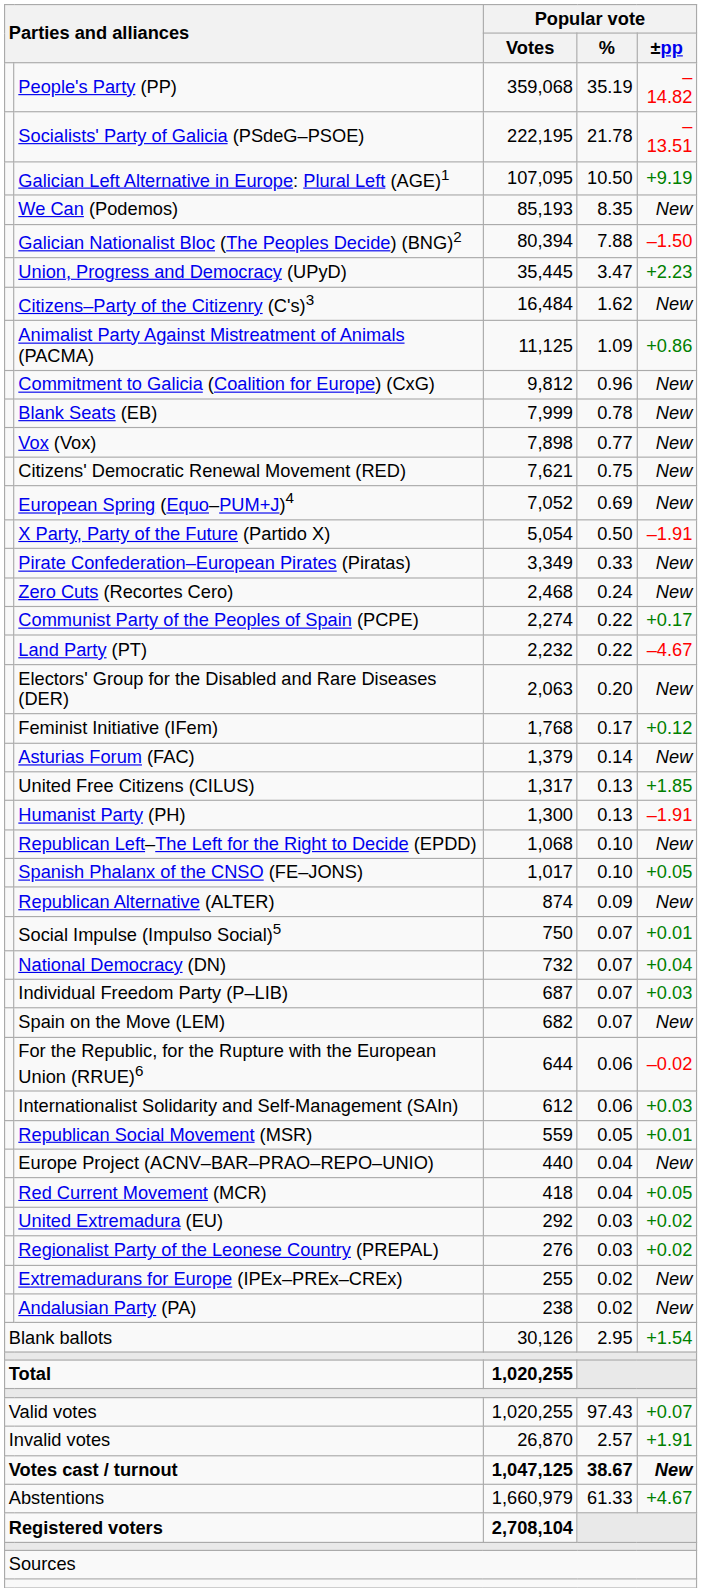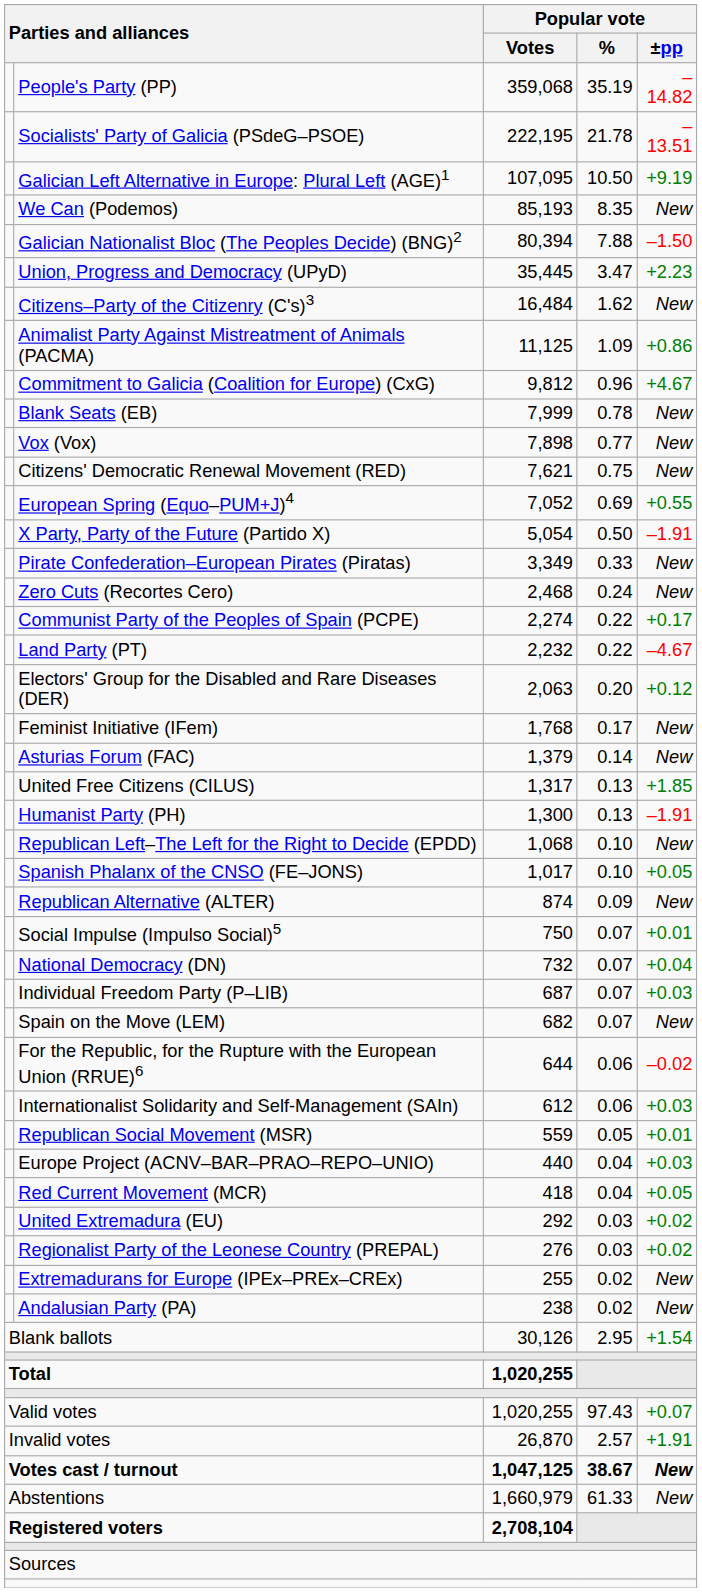Commitment to Galicia (Coalition for Europe) (CxG) | Popular vote / ±pp: New -> +4.67
European Spring (Equo–PUM+J)4 | Popular vote / ±pp: New -> +0.55
Electors' Group for the Disabled and Rare Diseases (DER) | Popular vote / ±pp: New -> +0.12
Feminist Initiative (IFem) | Popular vote / ±pp: +0.12 -> New
Europe Project (ACNV–BAR–PRAO–REPO–UNIO) | Popular vote / ±pp: New -> +0.03
Abstentions | Popular vote / ±pp: +4.67 -> New
